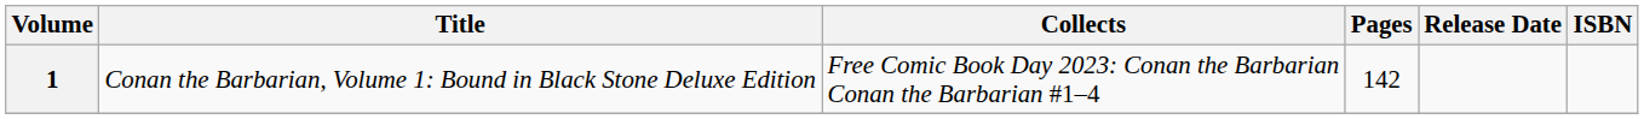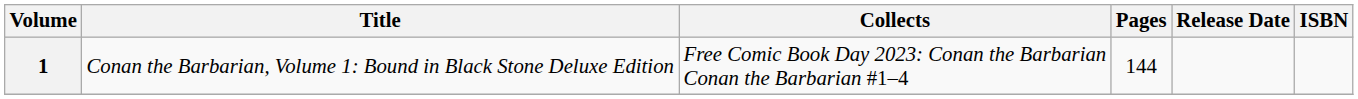1 | Pages: 142 -> 144
